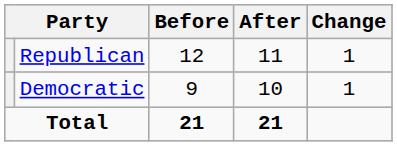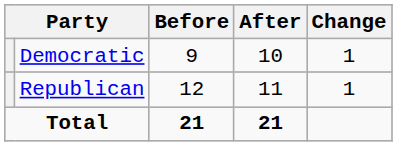rows swapped: Republican <-> Democratic
